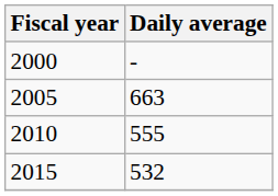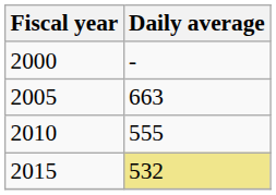2015 | Daily average: no background -> khaki background
